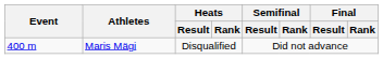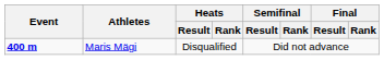Maris Mägi | Event: normal -> bold
